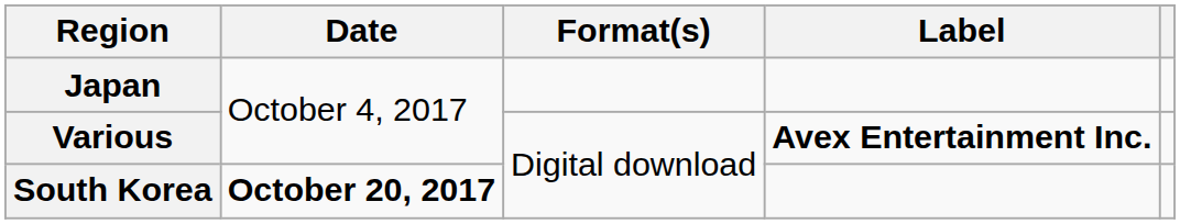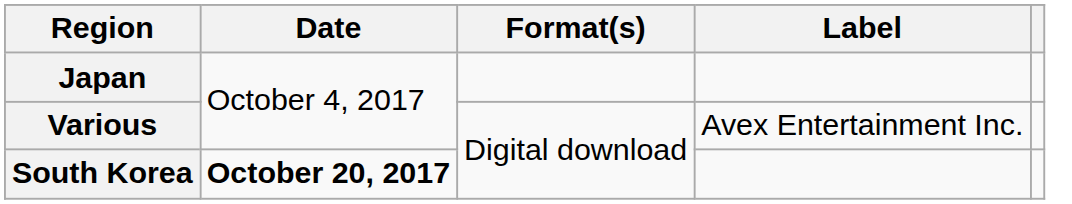Various | Label: bold -> normal
